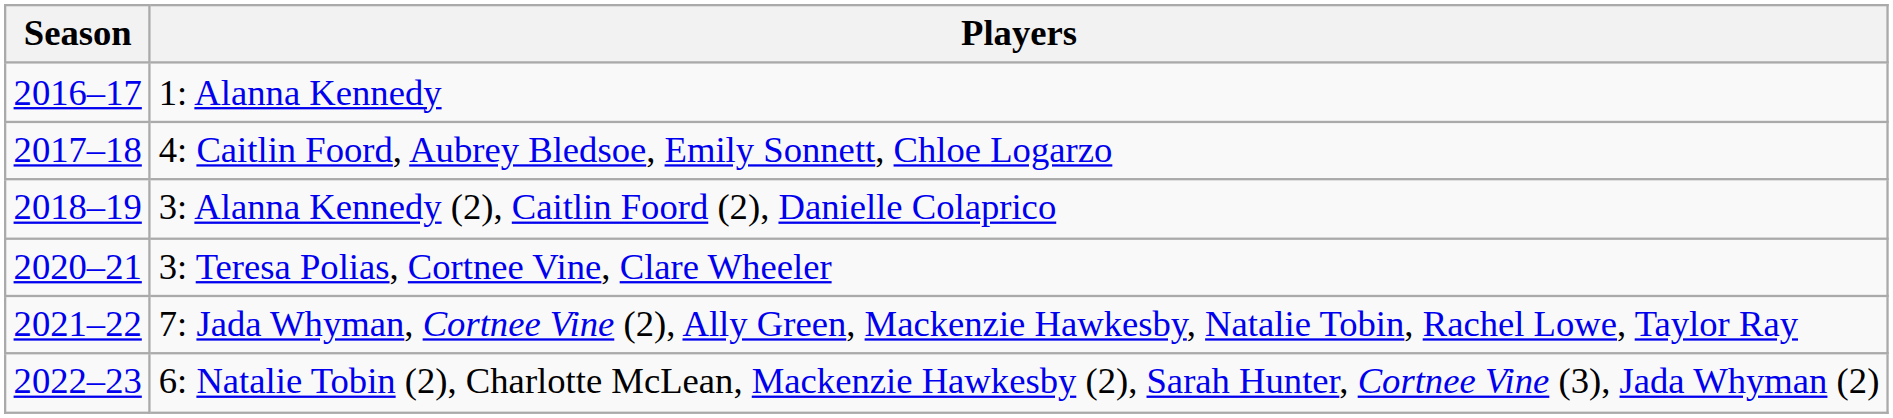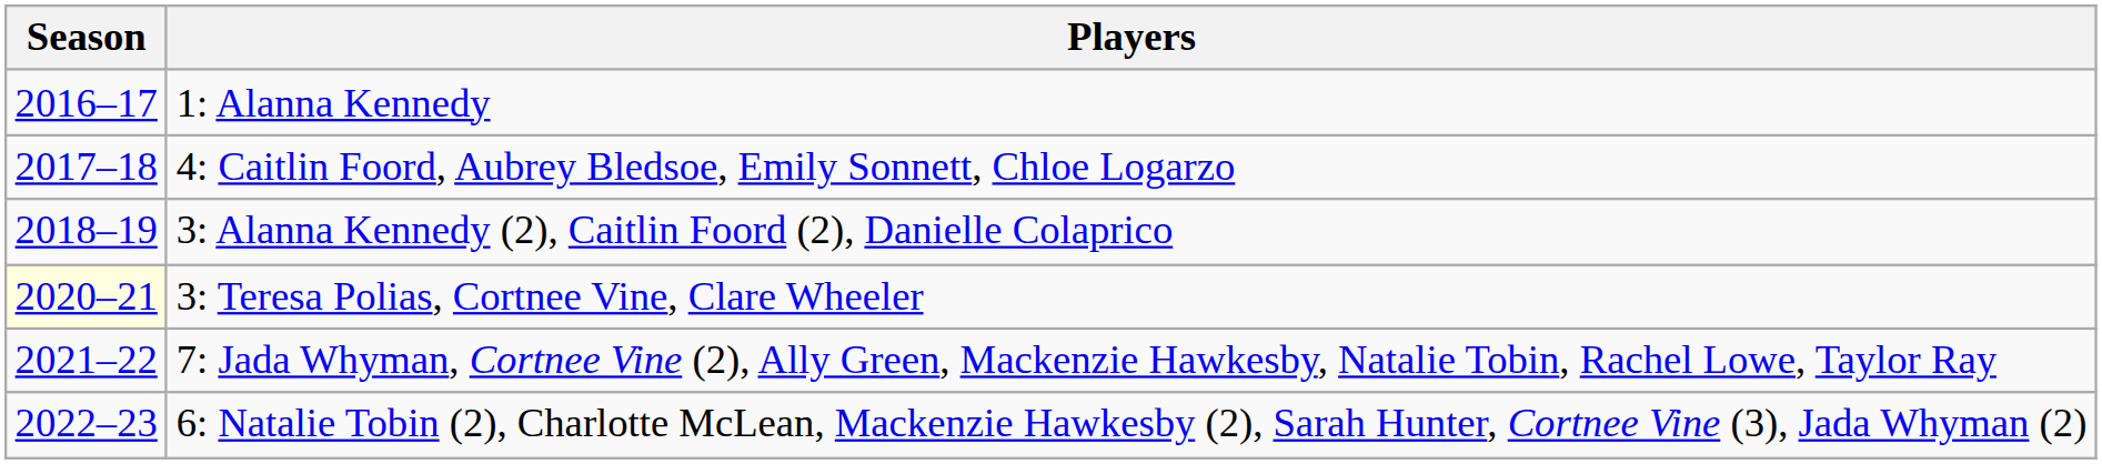3: Teresa Polias, Cortnee Vine, Clare Wheeler | Season: no background -> lightyellow background
